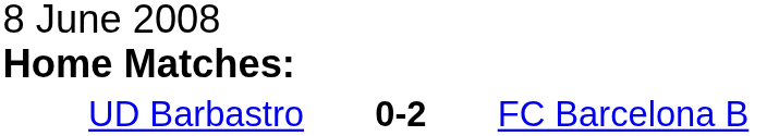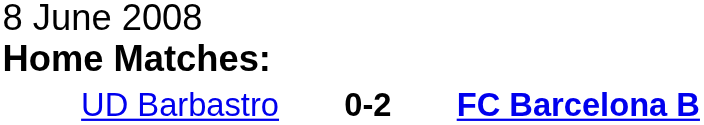UD Barbastro | column 3: normal -> bold
